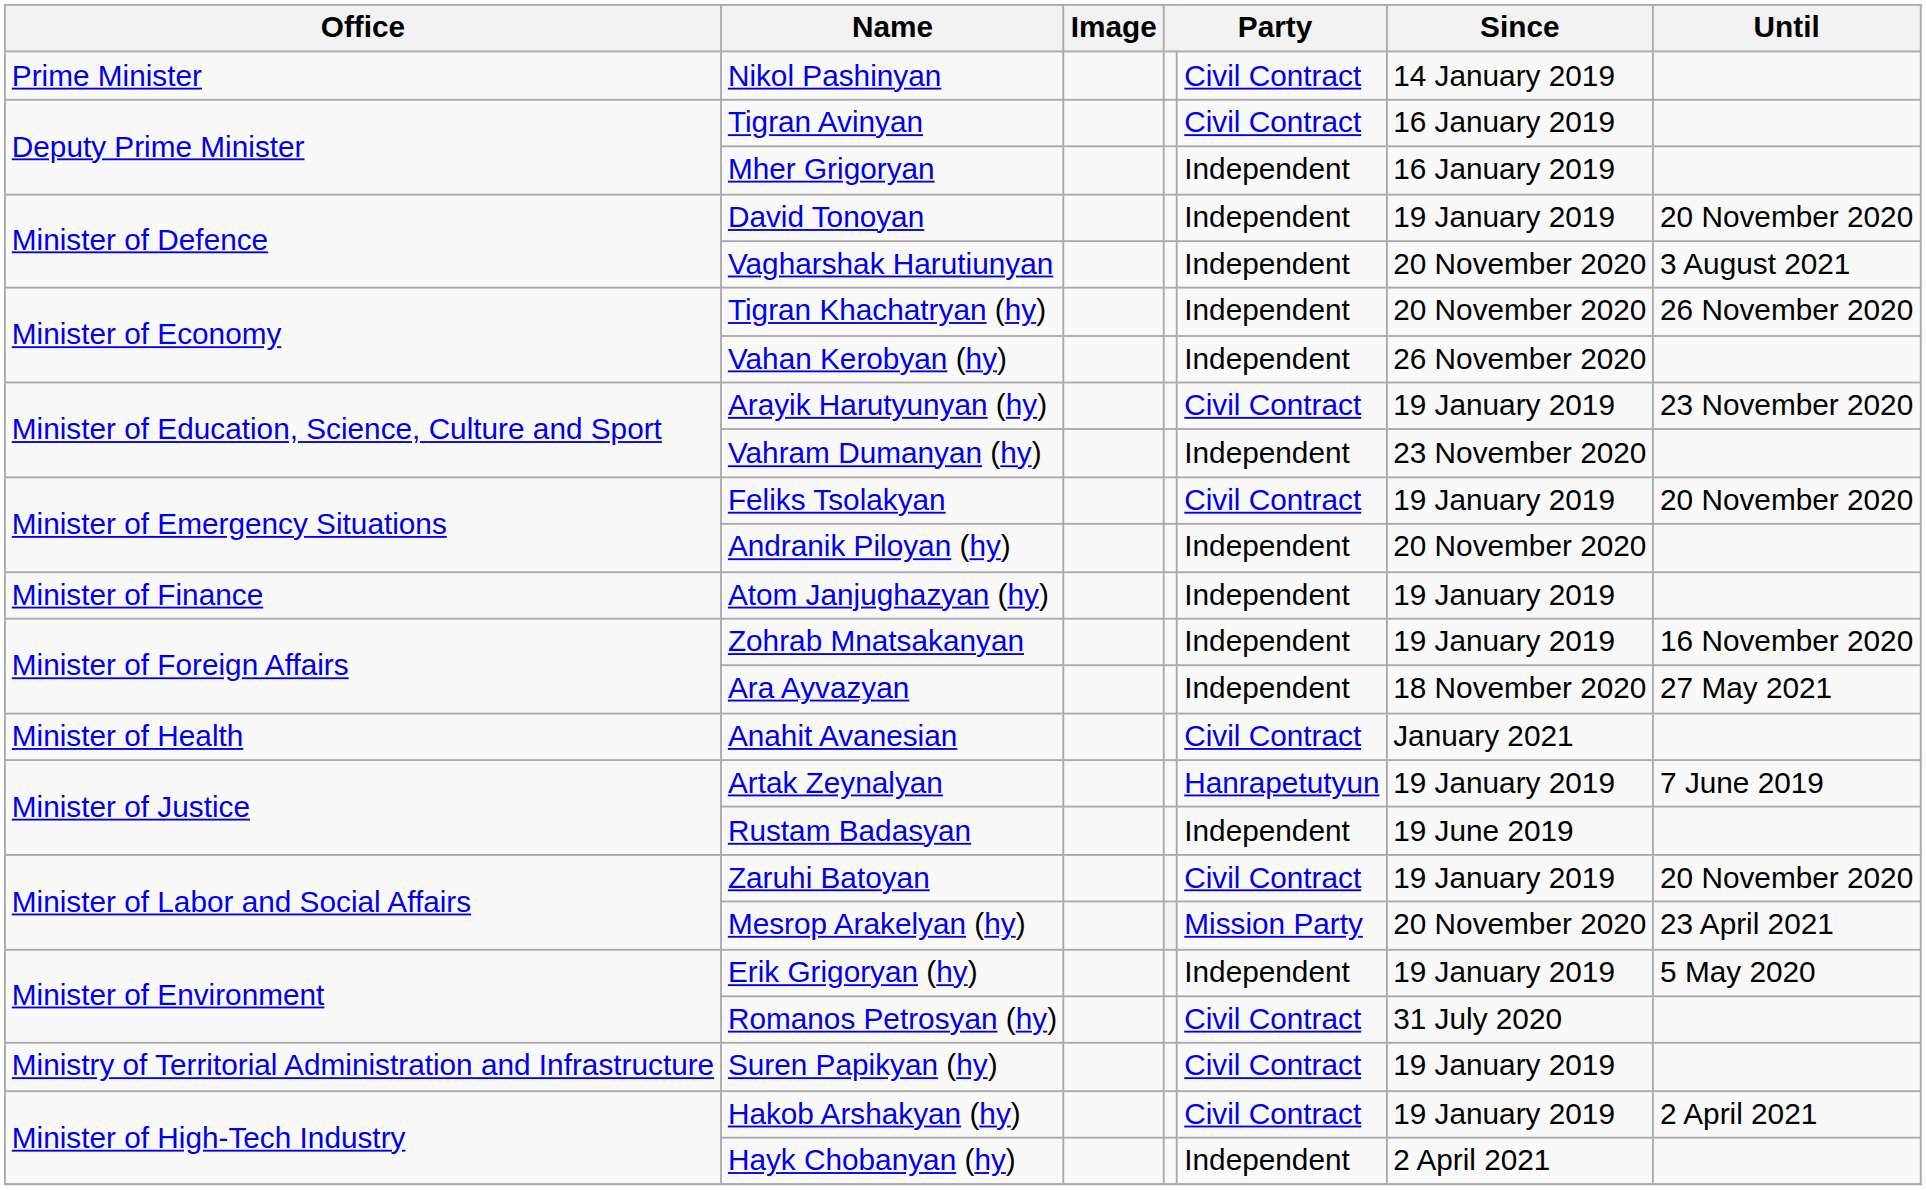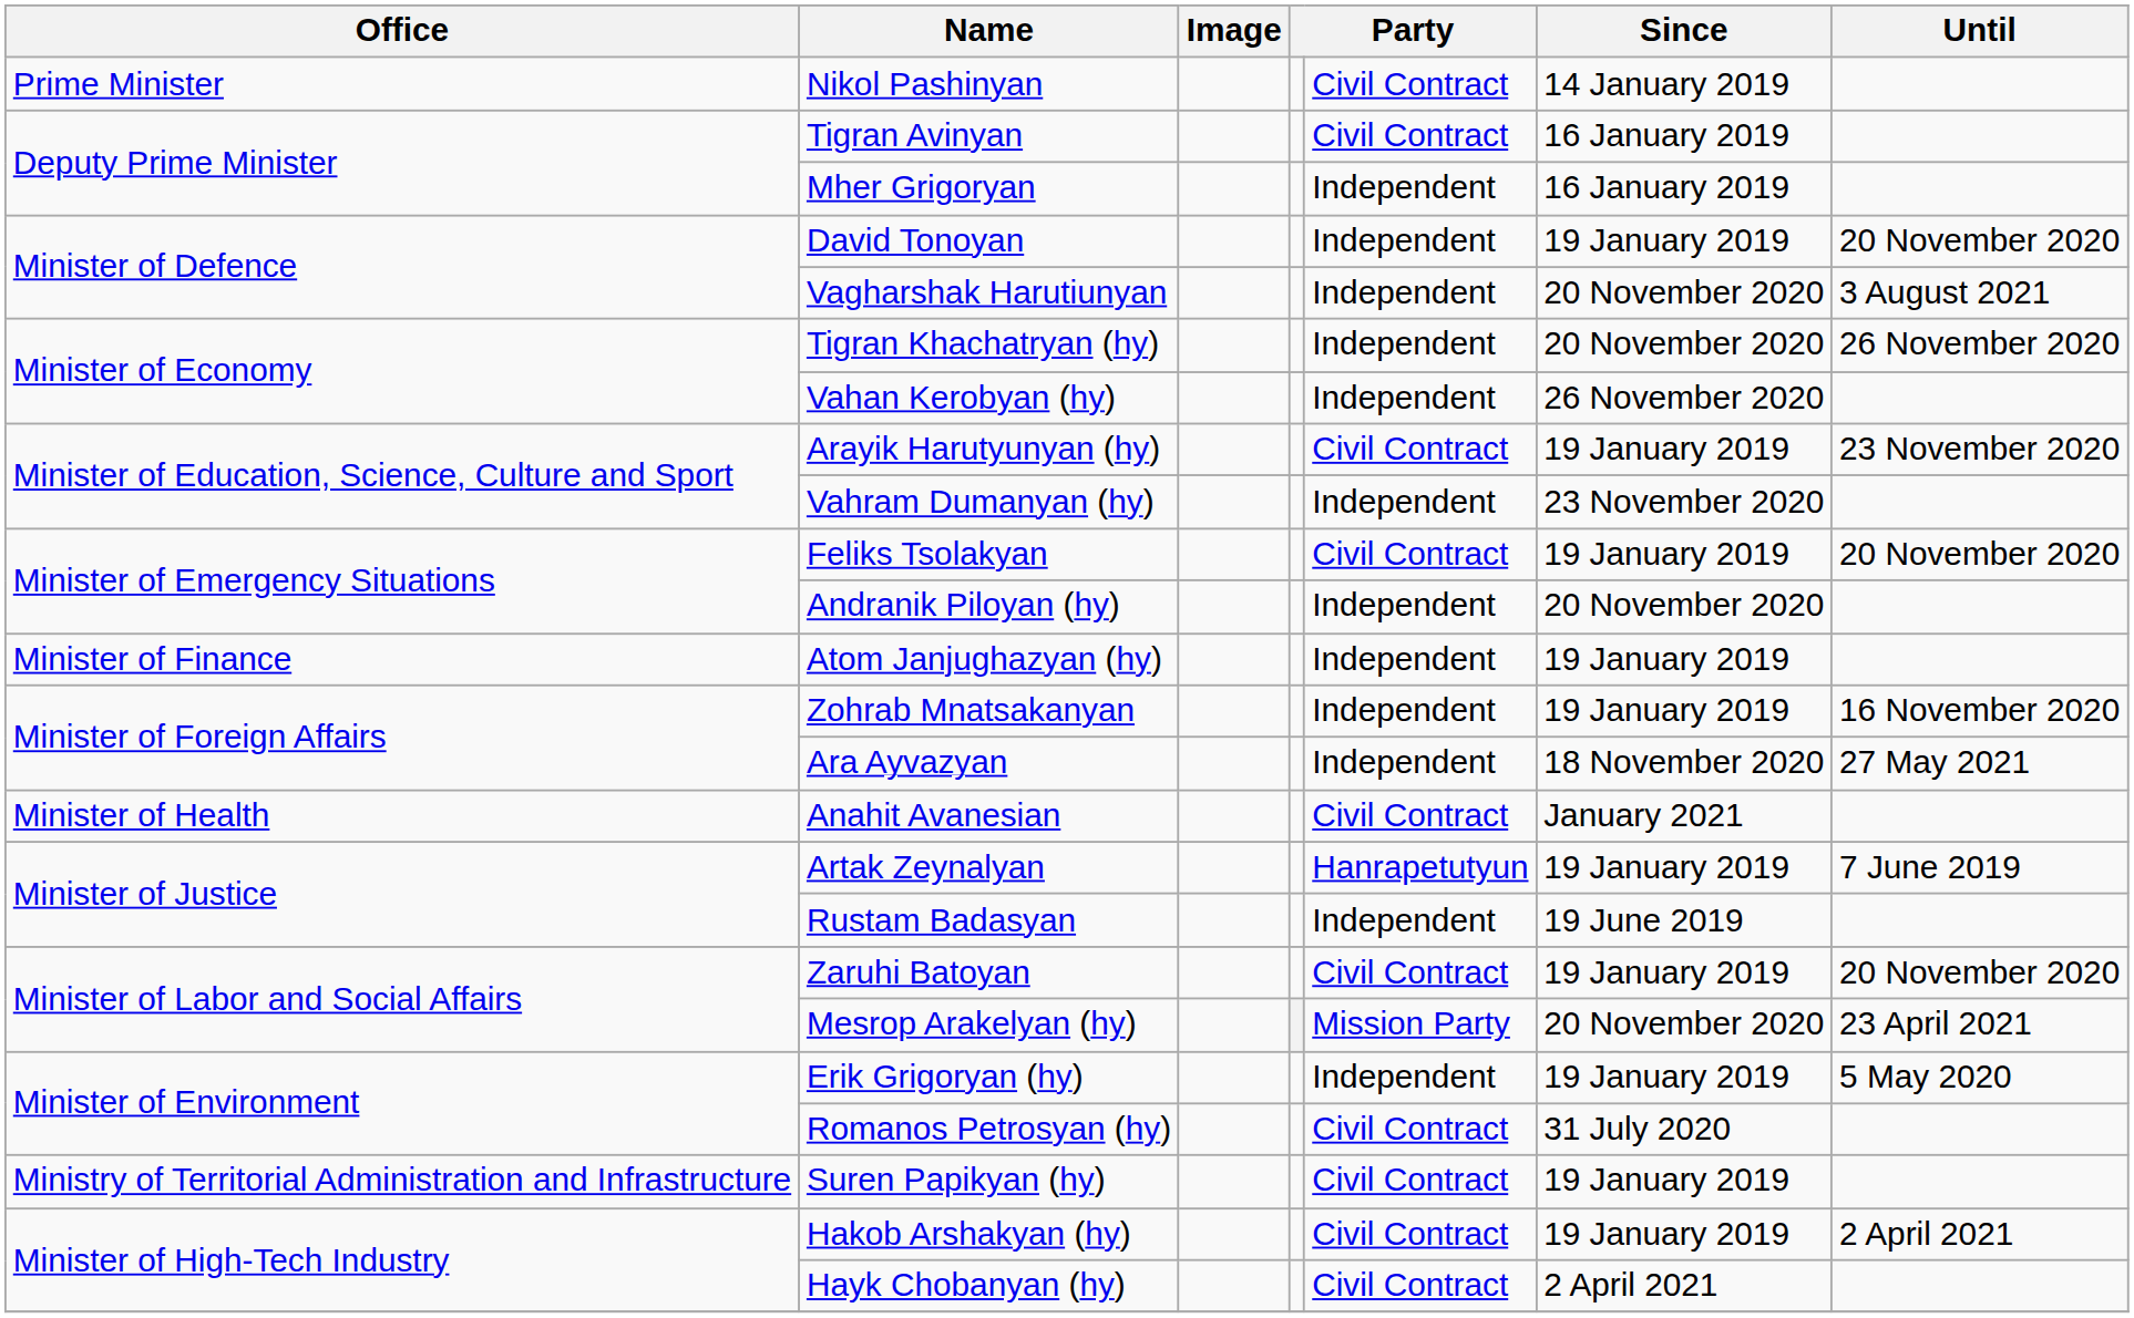Hayk Chobanyan (hy) | column 5: Independent -> Civil Contract
